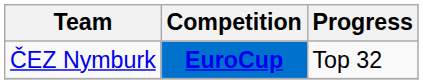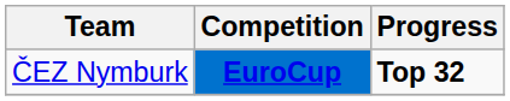ČEZ Nymburk | Progress: normal -> bold
